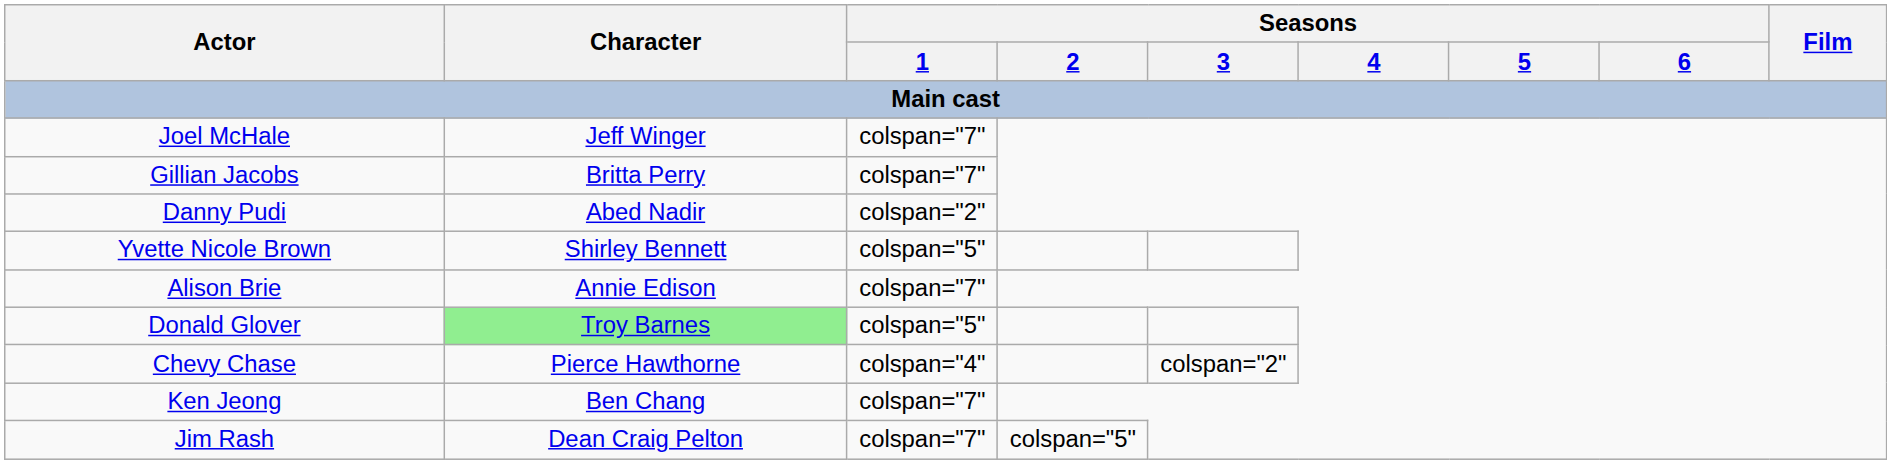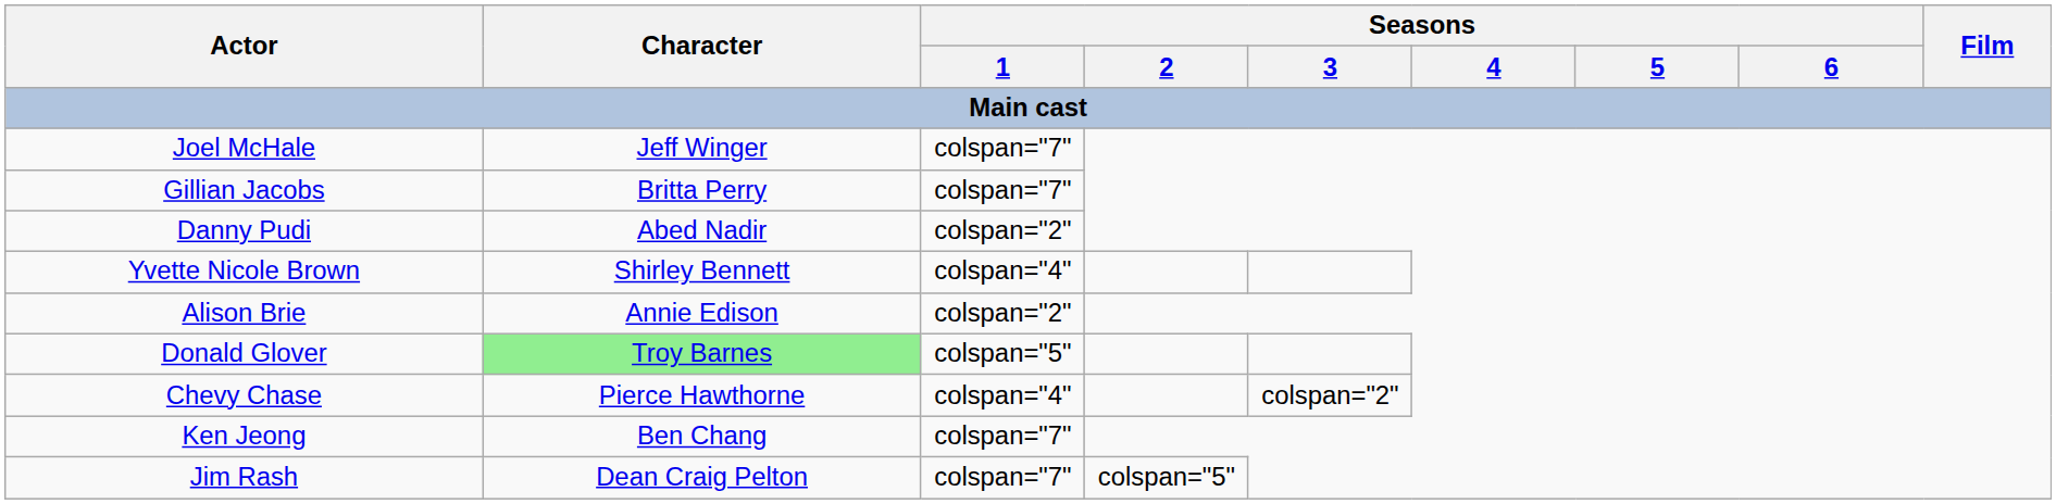Yvette Nicole Brown | Seasons / 1: colspan="5" -> colspan="4"
Alison Brie | Seasons / 1: colspan="7" -> colspan="2"
